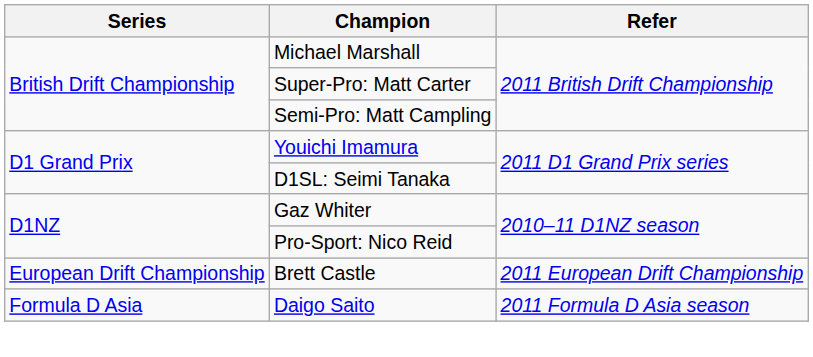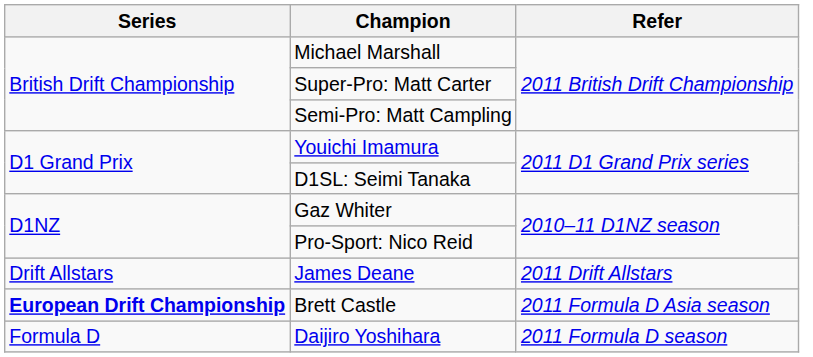+ row: Drift Allstars | James Deane | 2011 Drift Allstars
Brett Castle | Series: normal -> bold
Brett Castle | Refer: 2011 European Drift Championship -> 2011 Formula D Asia season
+ row: Formula D | Daijiro Yoshihara | 2011 Formula D season
- row: Formula D Asia | Daigo Saito | 2011 Formula D Asia season
